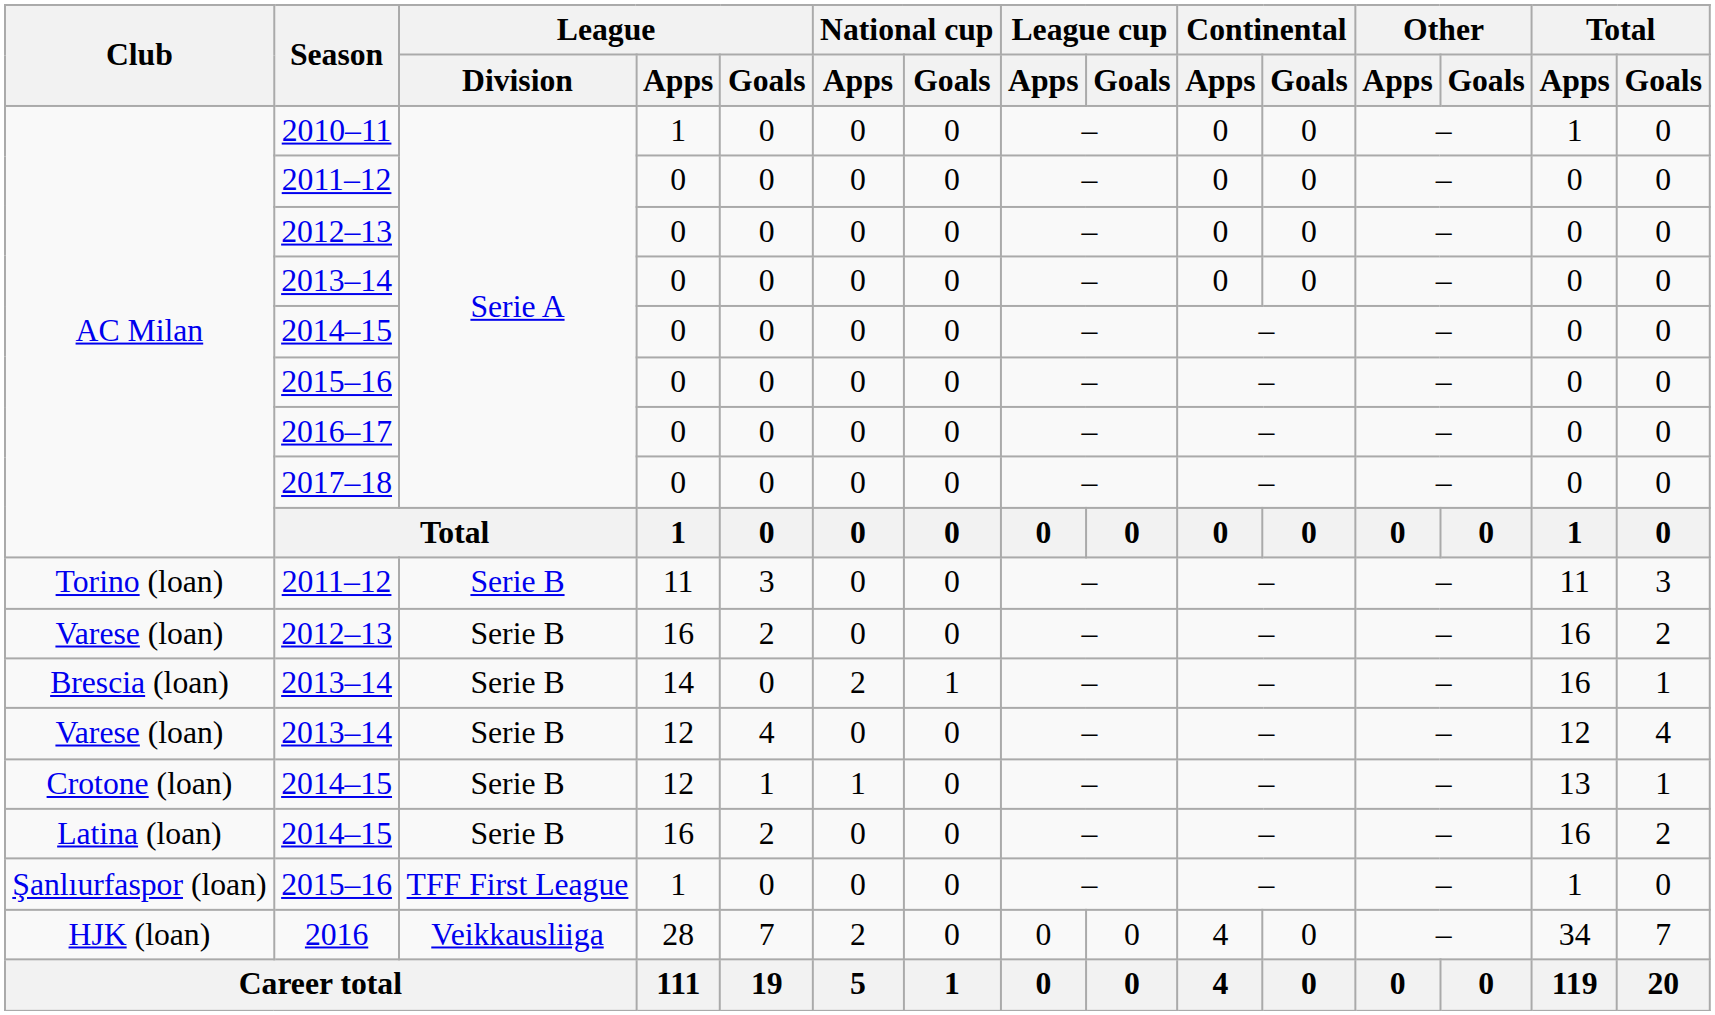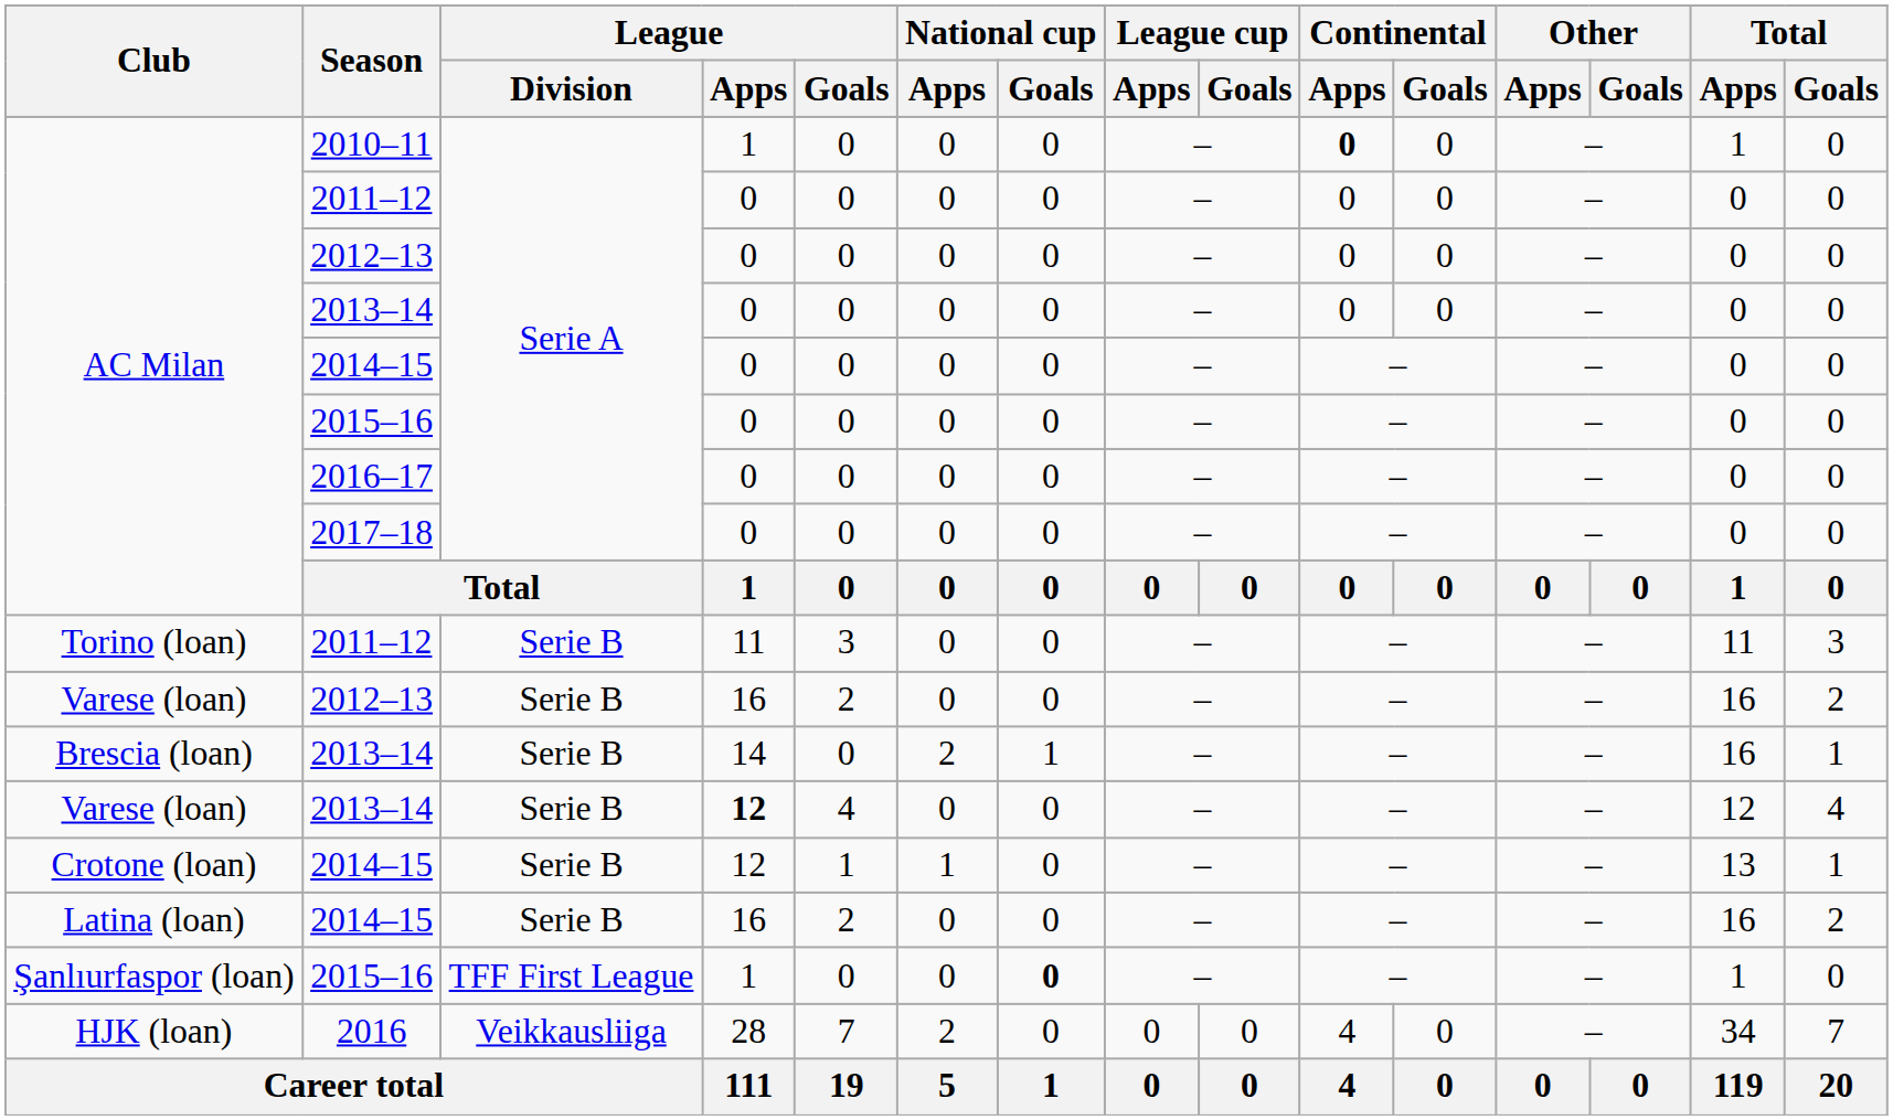2010–11 | Continental / Apps: normal -> bold
Varese (loan) / 2013–14 | League / Apps: normal -> bold
Şanlıurfaspor (loan) / 2015–16 | National cup / Goals: normal -> bold
